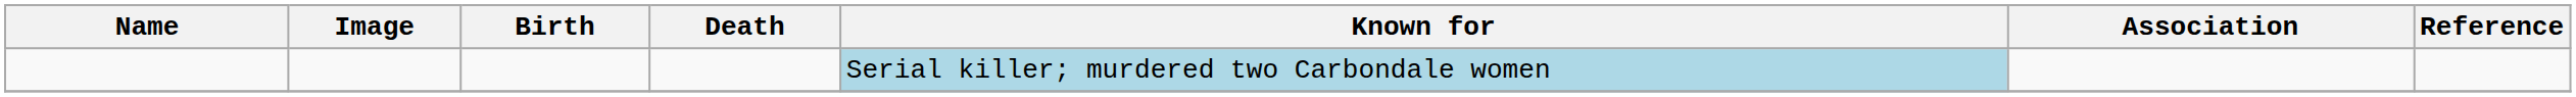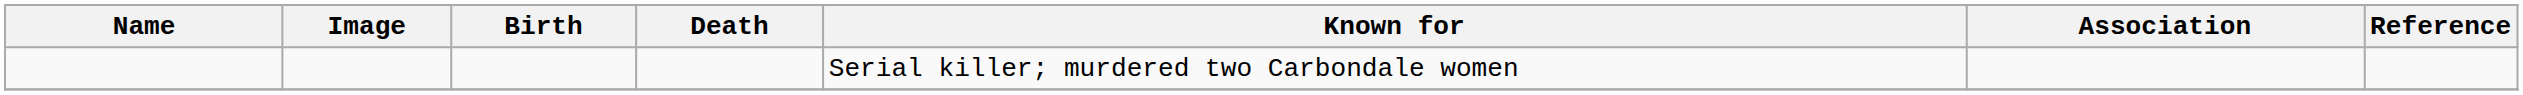row 2 | Known for: lightblue background -> no background
